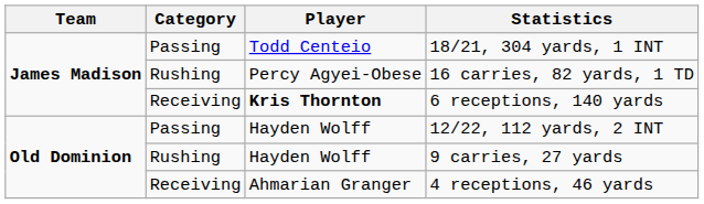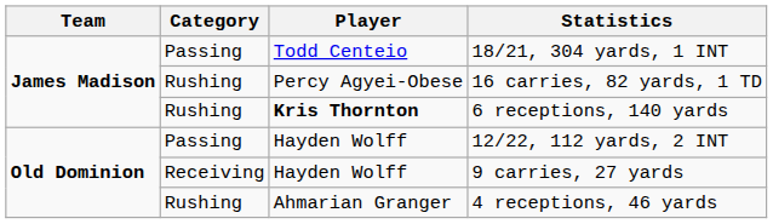6 receptions, 140 yards | Category: Receiving -> Rushing
9 carries, 27 yards | Category: Rushing -> Receiving
4 receptions, 46 yards | Category: Receiving -> Rushing
